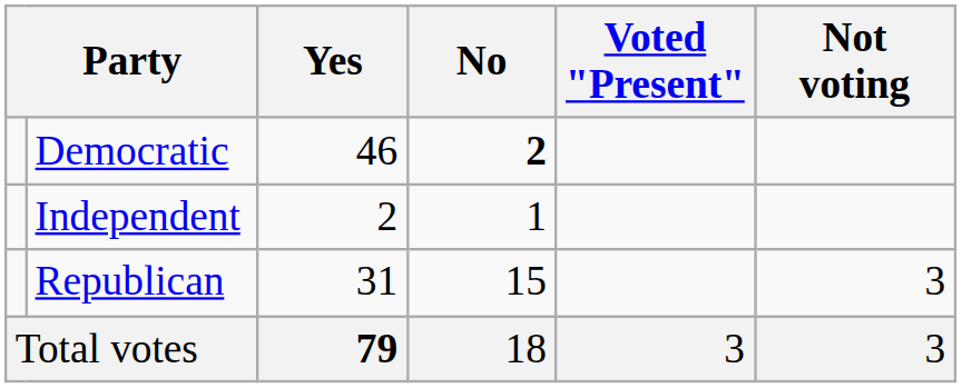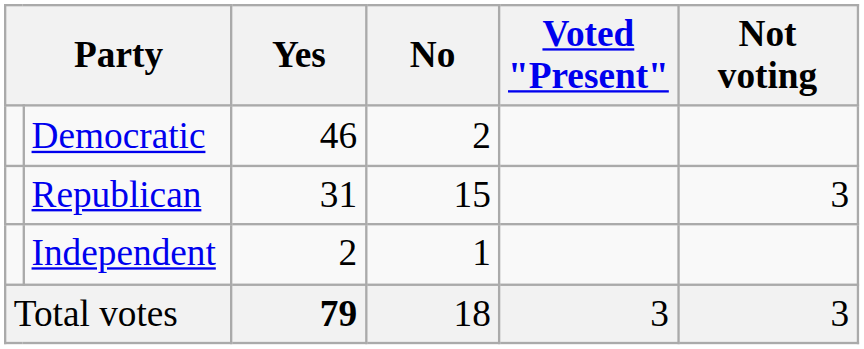Democratic | No: bold -> normal
rows swapped: Republican <-> Independent
